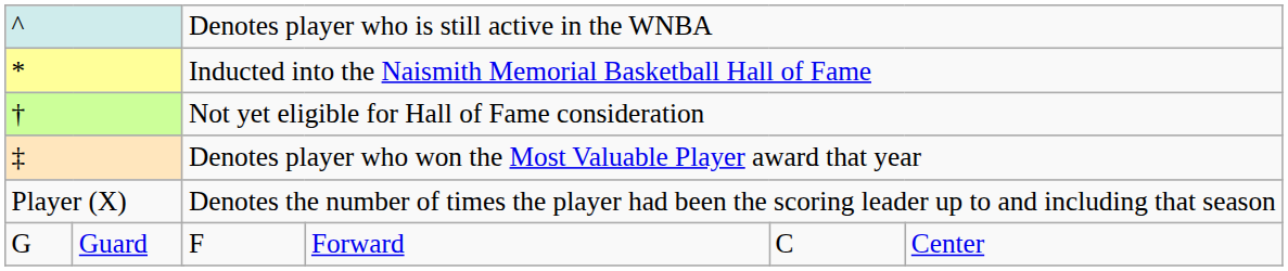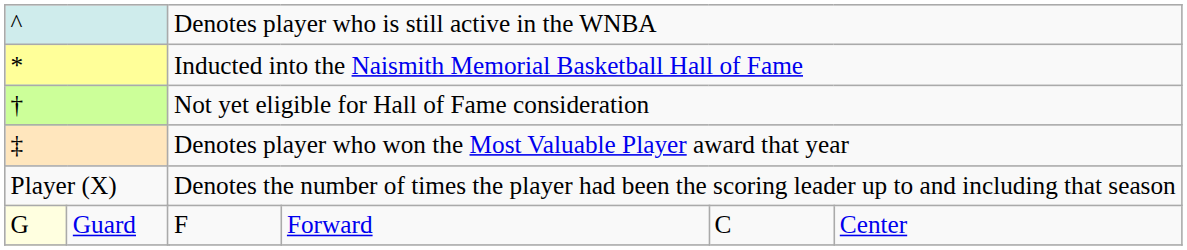Guard | column 1: no background -> lightyellow background
